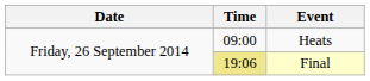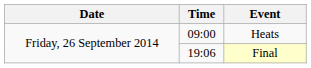Final | Time: khaki background -> no background
